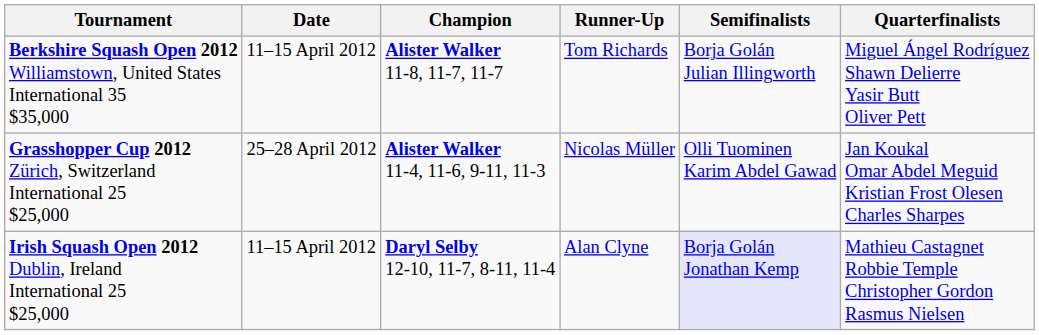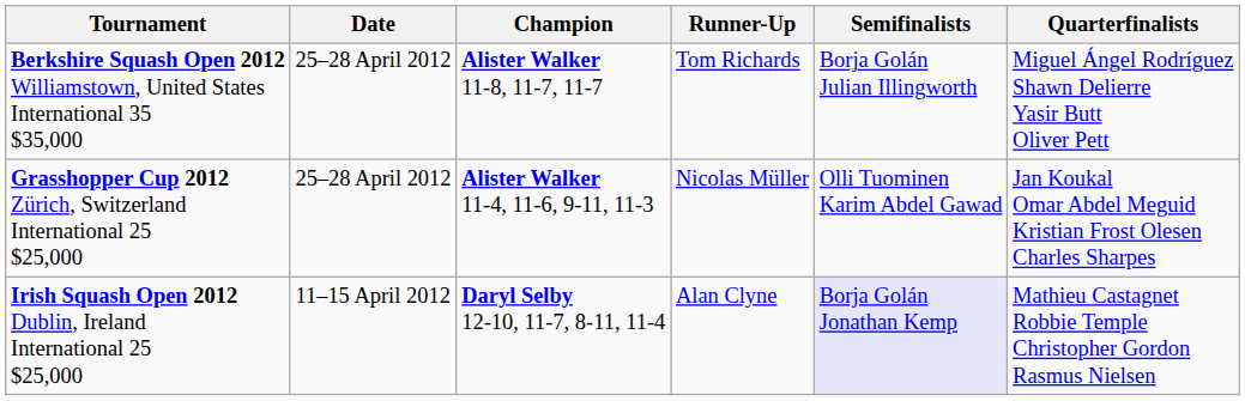row 2 | Date: 11–15 April 2012 -> 25–28 April 2012
